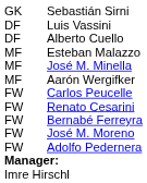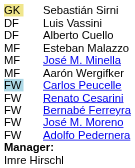Sebastián Sirni | column 1: no background -> khaki background
Carlos Peucelle | column 1: no background -> lightblue background
